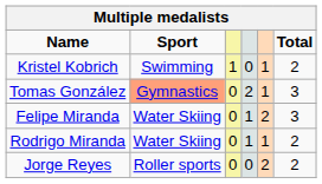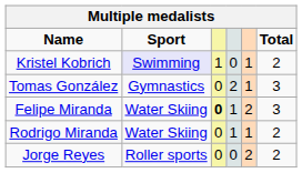Kristel Kobrich | Sport: no background -> lavender background
Tomas González | Sport: lightsalmon background -> no background
Felipe Miranda | column 3: normal -> bold
